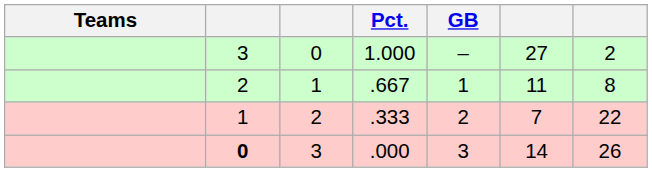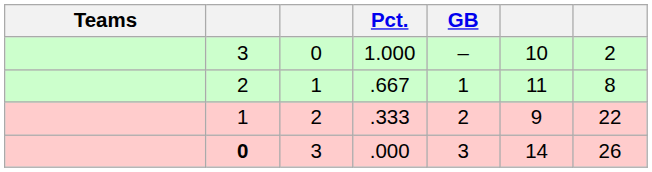row 2 | column 6: 27 -> 10
row 4 | column 6: 7 -> 9
